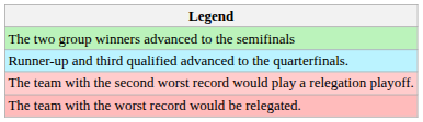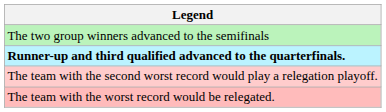row 3 | column 1: normal -> bold
